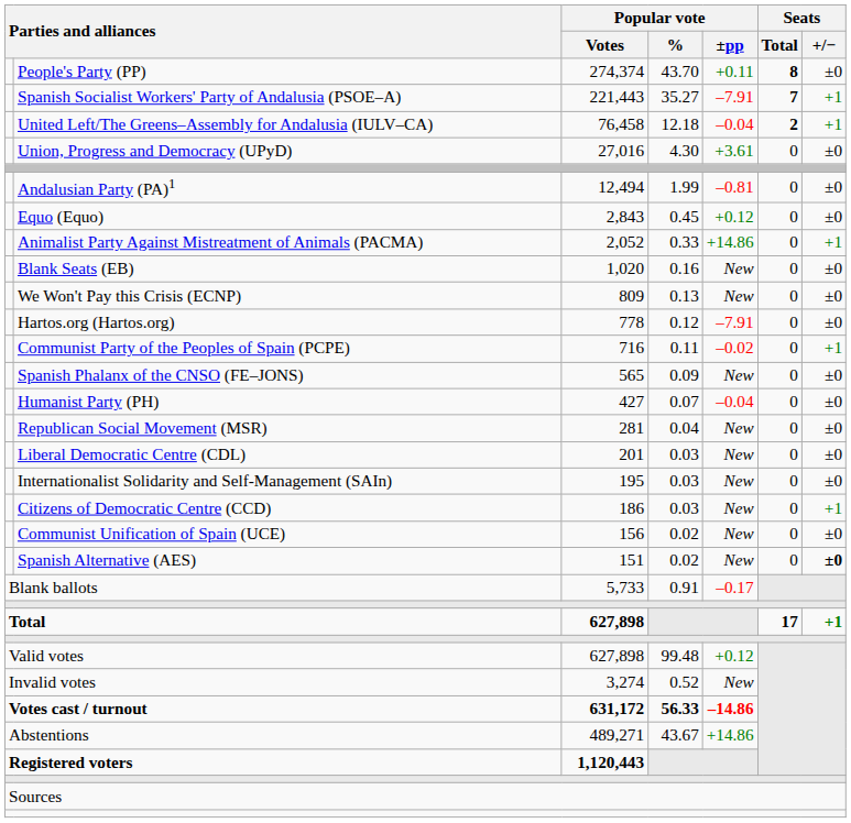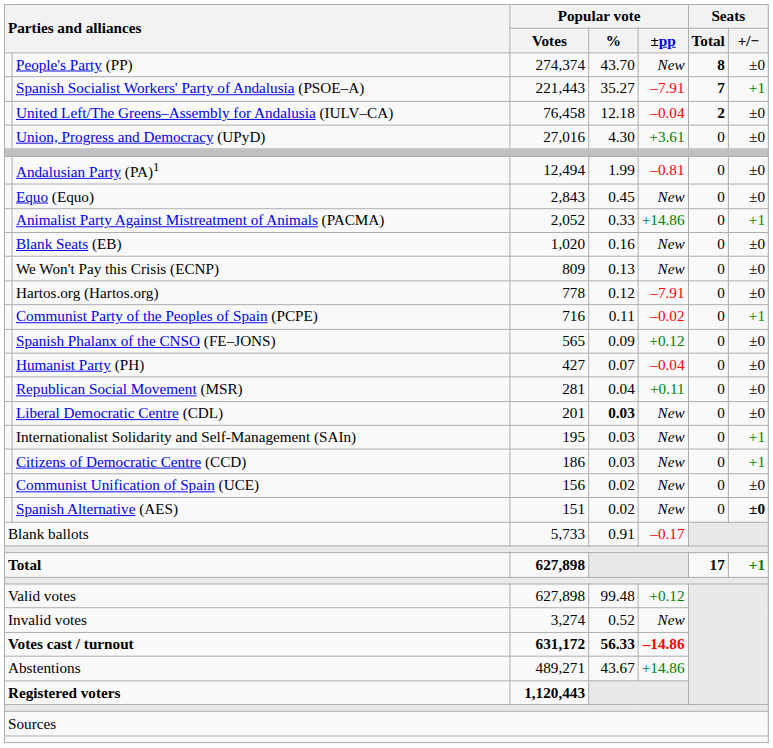People's Party (PP) | Popular vote / ±pp: +0.11 -> New
United Left/The Greens–Assembly for Andalusia (IULV–CA) | Seats / +/−: +1 -> ±0
Equo (Equo) | Popular vote / ±pp: +0.12 -> New
Spanish Phalanx of the CNSO (FE–JONS) | Popular vote / ±pp: New -> +0.12
Republican Social Movement (MSR) | Popular vote / ±pp: New -> +0.11
Liberal Democratic Centre (CDL) | Popular vote / %: normal -> bold
Internationalist Solidarity and Self-Management (SAIn) | Seats / +/−: ±0 -> +1
